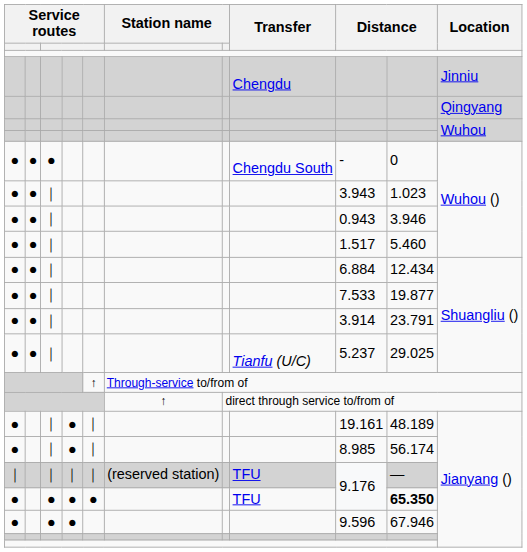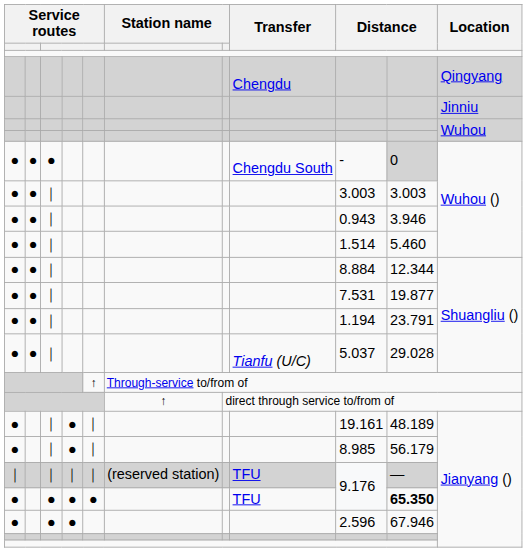row 4 | Location: Jinniu -> Qingyang
row 5 | Location: Qingyang -> Jinniu
row 8 | column 10: no background -> lightgrey background
row 9 | column 9: 3.943 -> 3.003
row 9 | column 10: 1.023 -> 3.003
row 11 | column 9: 1.517 -> 1.514
row 12 | column 9: 6.884 -> 8.884
row 12 | column 10: 12.434 -> 12.344
row 13 | column 9: 7.533 -> 7.531
row 14 | column 9: 3.914 -> 1.194
row 15 | column 9: 5.237 -> 5.037
row 15 | column 10: 29.025 -> 29.028
row 19 | column 10: 56.174 -> 56.179
row 22 | column 9: 9.596 -> 2.596
